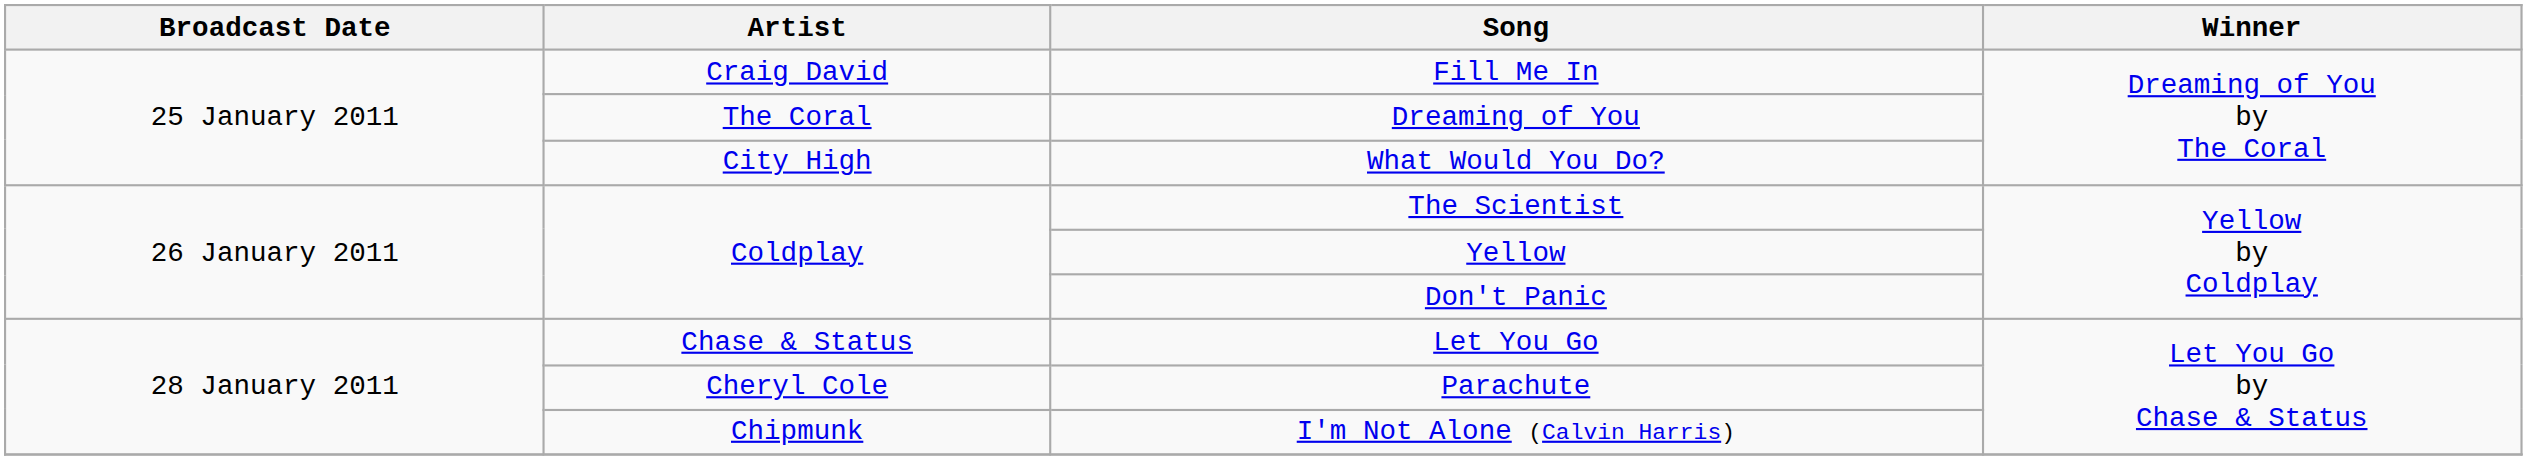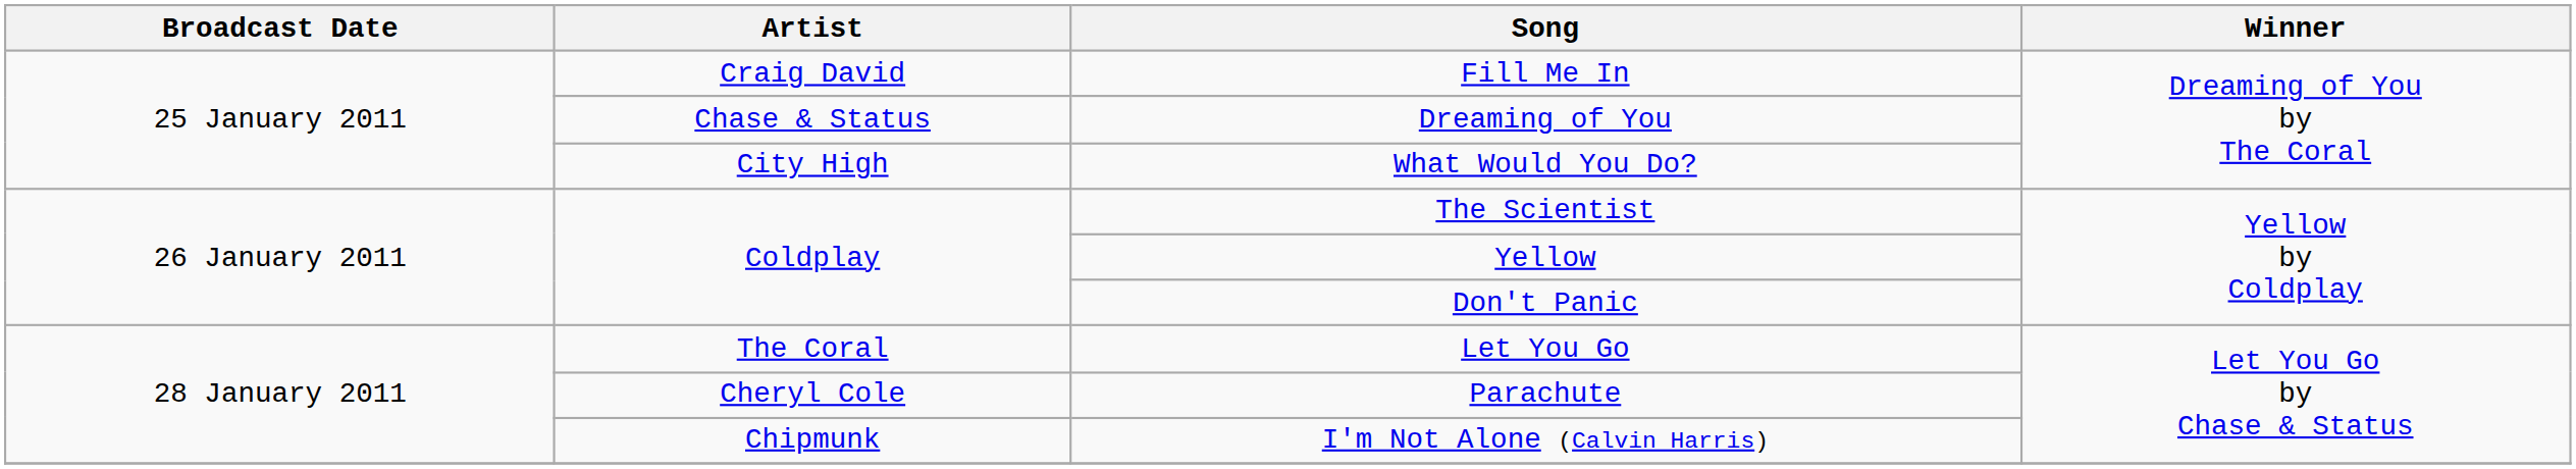Dreaming of You | Artist: The Coral -> Chase & Status
Let You Go | Artist: Chase & Status -> The Coral
